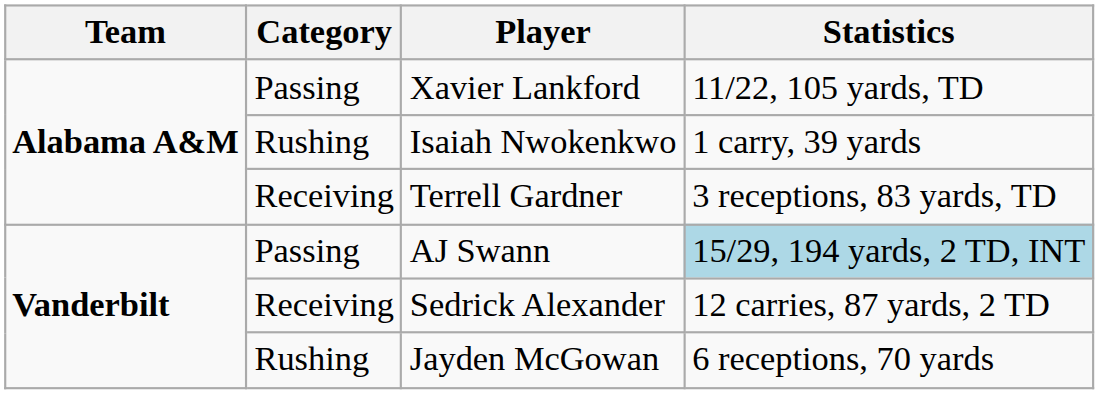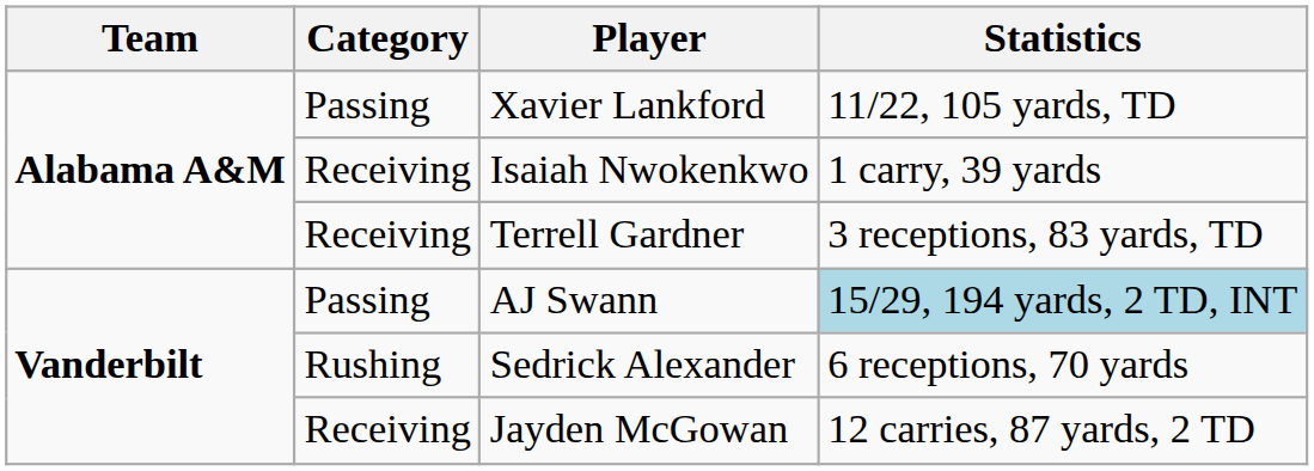Isaiah Nwokenkwo | Category: Rushing -> Receiving
Sedrick Alexander | Category: Receiving -> Rushing
Sedrick Alexander | Statistics: 12 carries, 87 yards, 2 TD -> 6 receptions, 70 yards
Jayden McGowan | Category: Rushing -> Receiving
Jayden McGowan | Statistics: 6 receptions, 70 yards -> 12 carries, 87 yards, 2 TD
